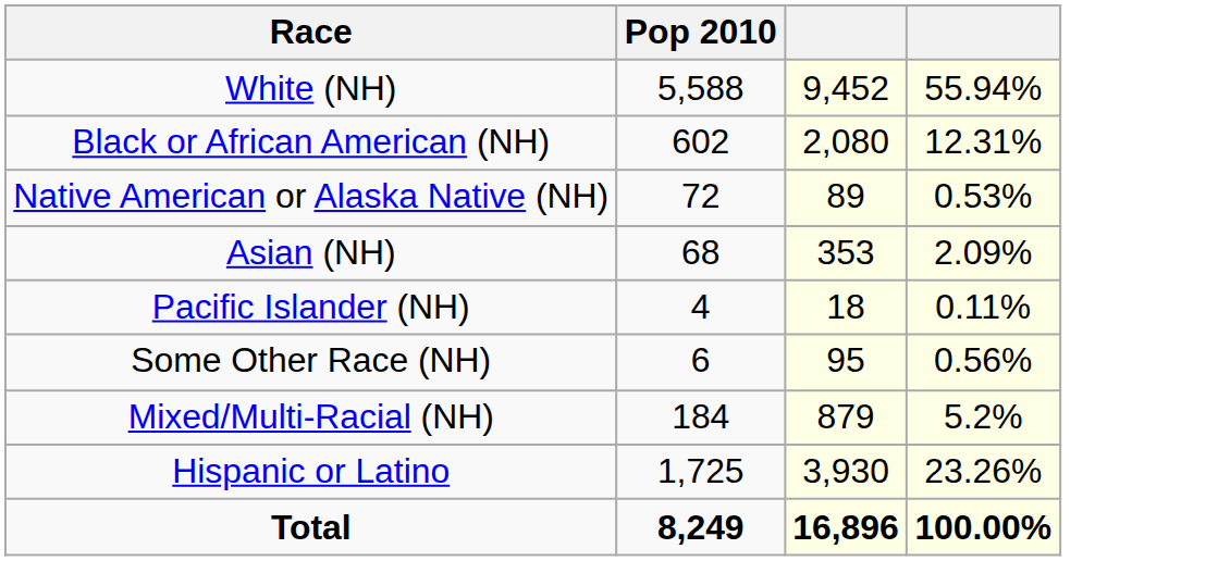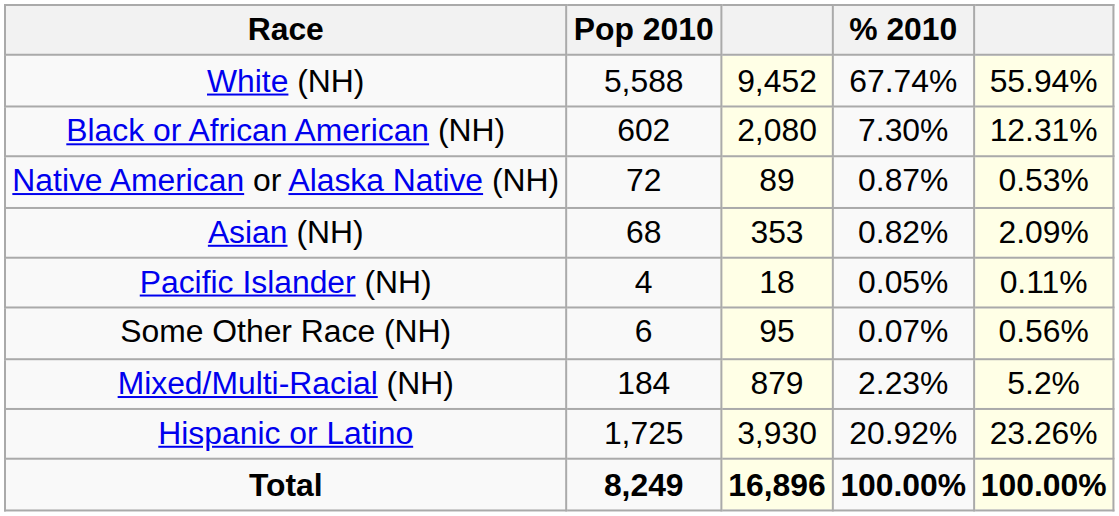+ column: % 2010 | 67.74% | 7.30% | 0.87% | 0.82% | 0.05% | 0.07% | 2.23% | 20.92% | 100.00%
